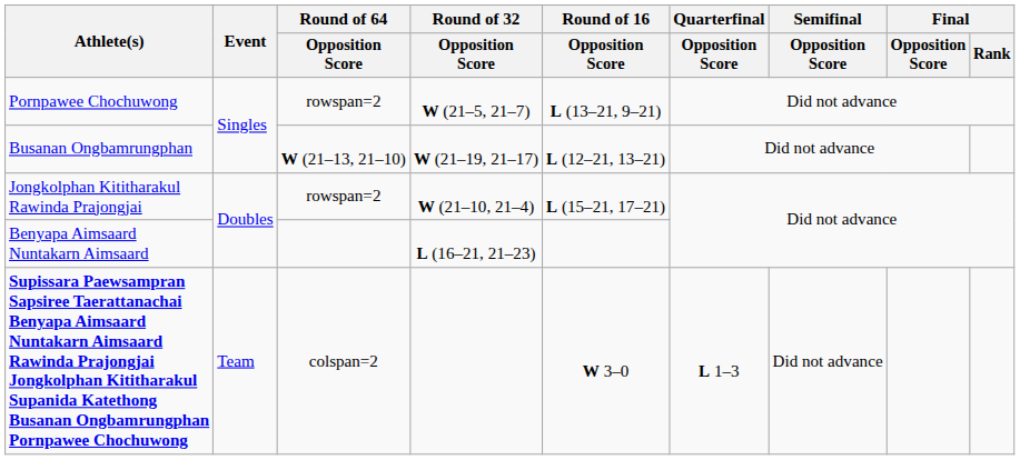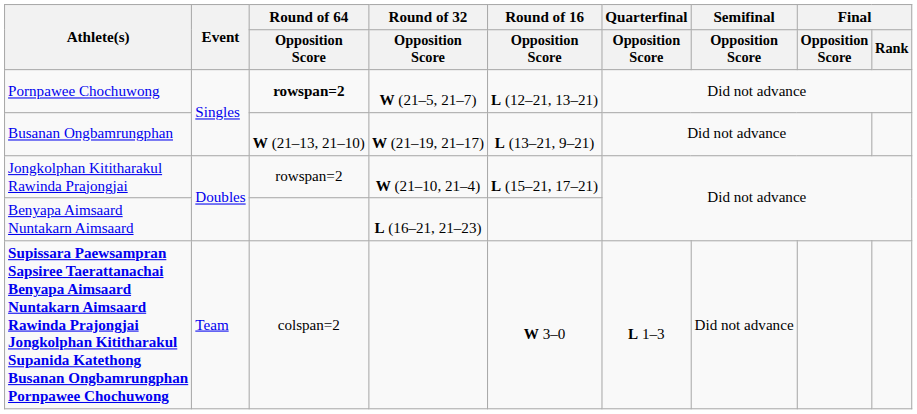Pornpawee Chochuwong | Round of 64 / Opposition Score: normal -> bold
Pornpawee Chochuwong | Round of 16 / Opposition Score: L (13–21, 9–21) -> L (12–21, 13–21)
Busanan Ongbamrungphan | Round of 16 / Opposition Score: L (12–21, 13–21) -> L (13–21, 9–21)
